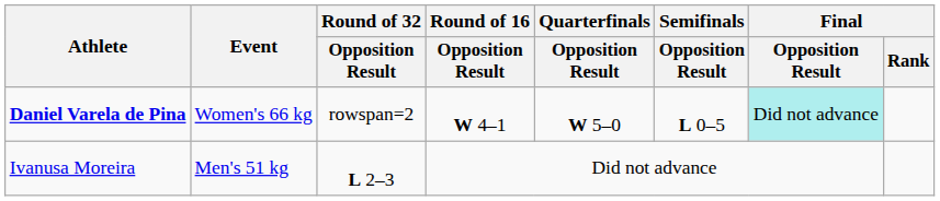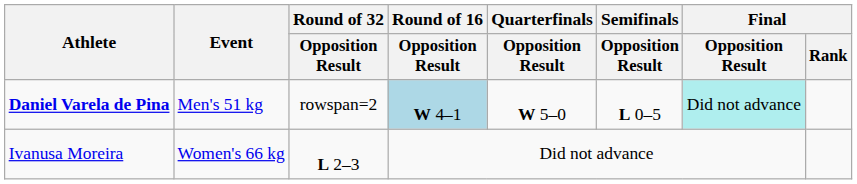Daniel Varela de Pina | Event: Women's 66 kg -> Men's 51 kg
Daniel Varela de Pina | Round of 16 / Opposition Result: no background -> lightblue background
Ivanusa Moreira | Event: Men's 51 kg -> Women's 66 kg
